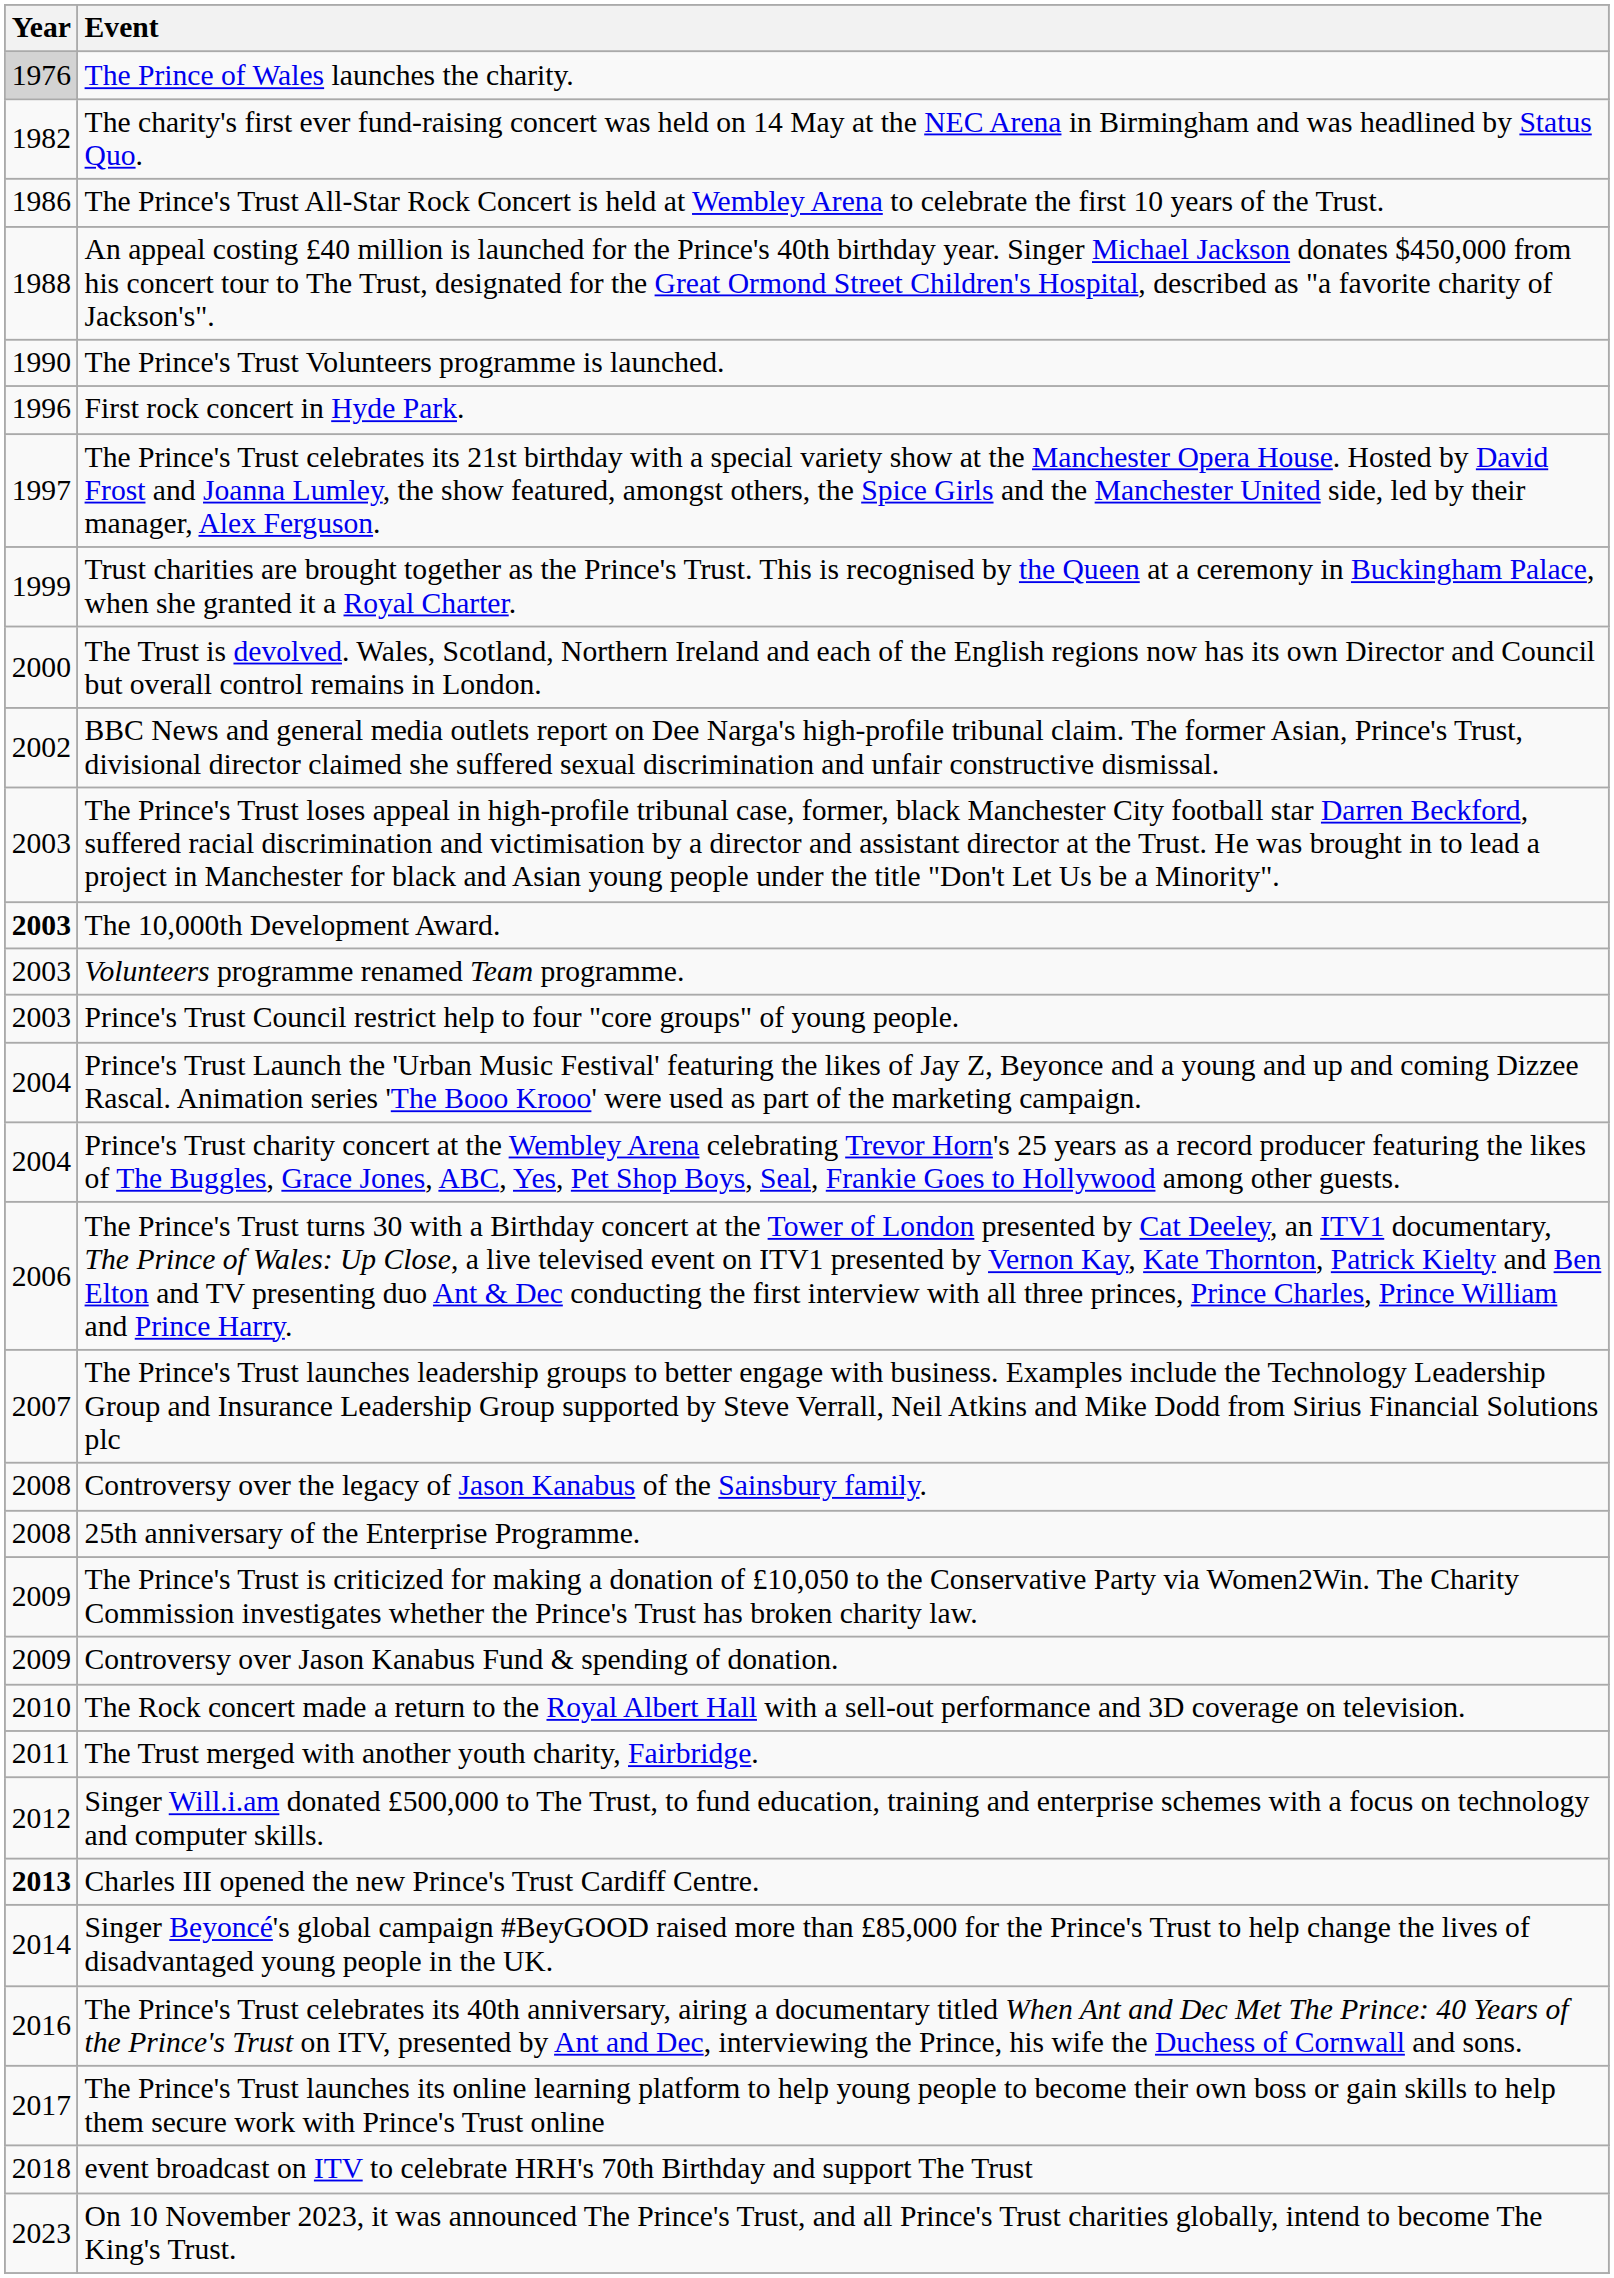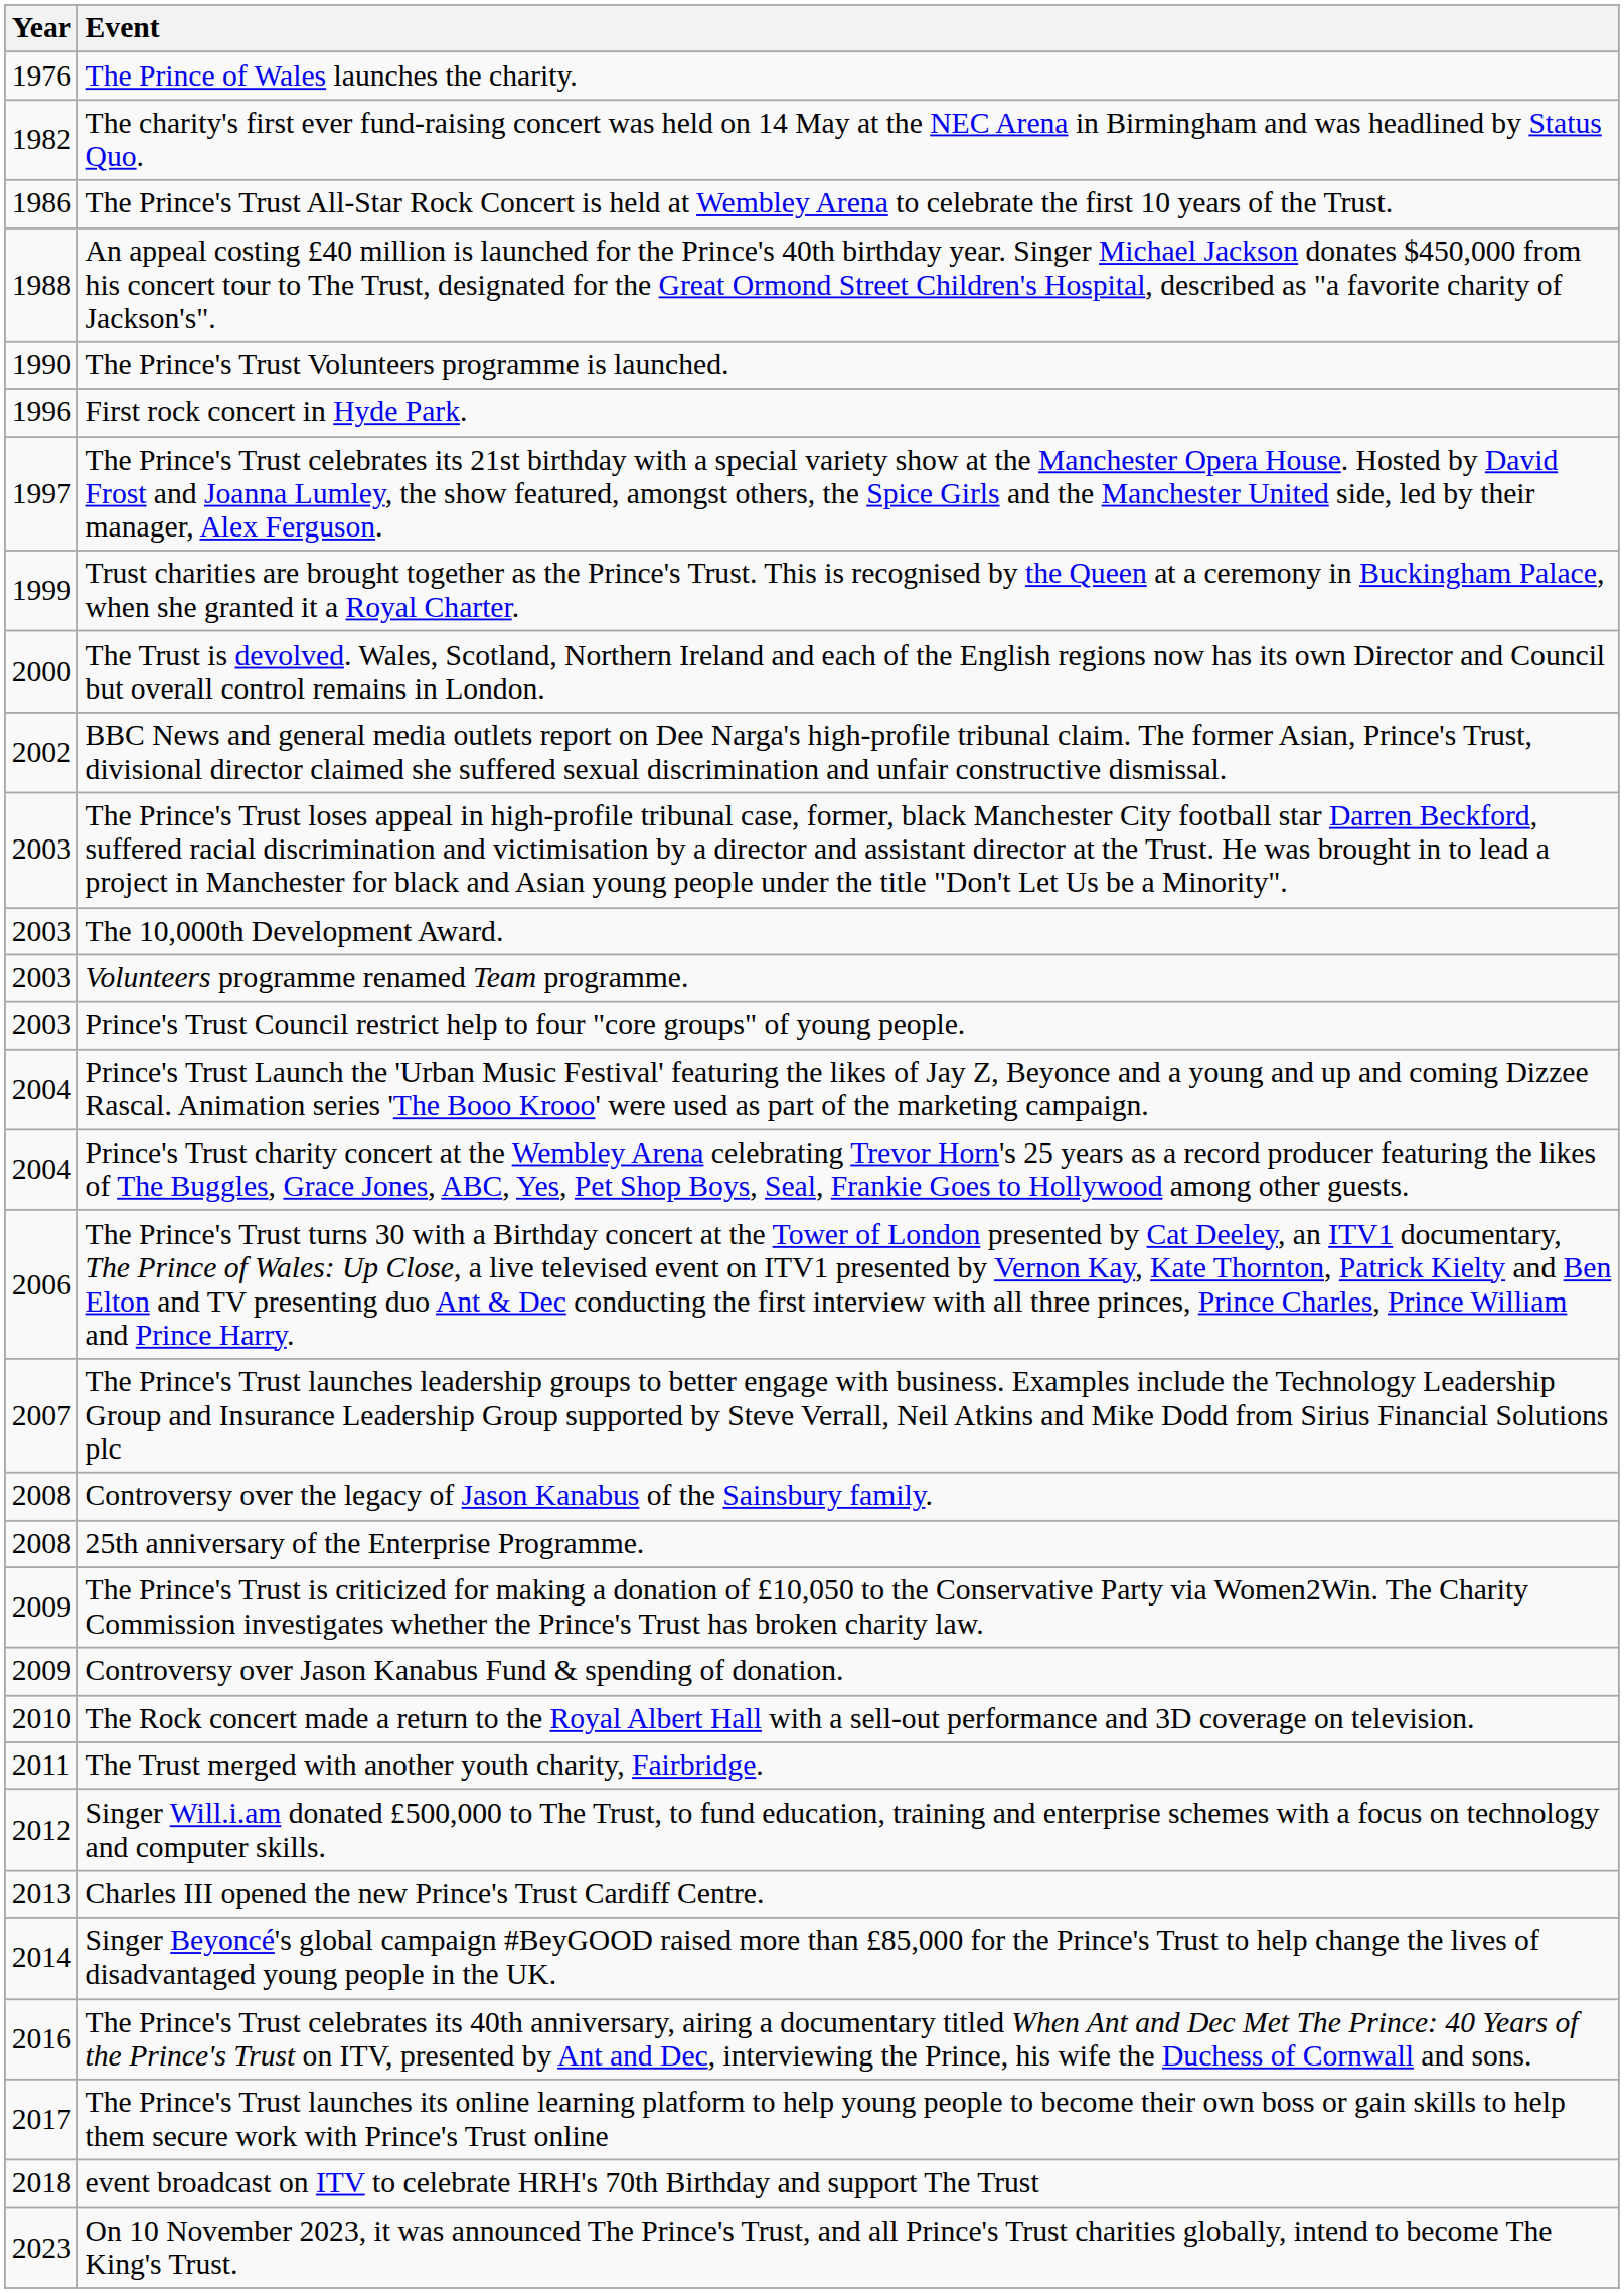The Prince of Wales launches the charity. | Year: lightgrey background -> no background
The 10,000th Development Award. | Year: bold -> normal
Charles III opened the new Prince's Trust Cardiff Centre. | Year: bold -> normal
